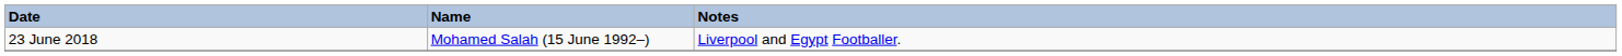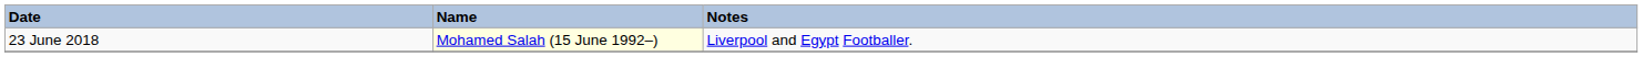23 June 2018 | Name: no background -> lightyellow background
